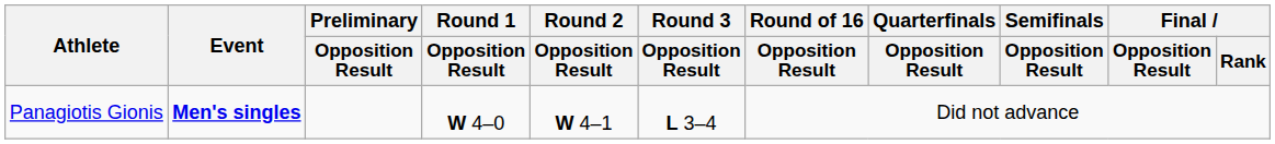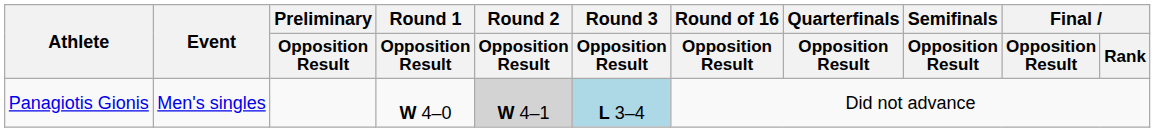Panagiotis Gionis | Event: bold -> normal
Panagiotis Gionis | Round 2 / Opposition Result: no background -> lightgrey background
Panagiotis Gionis | Round 3 / Opposition Result: no background -> lightblue background
